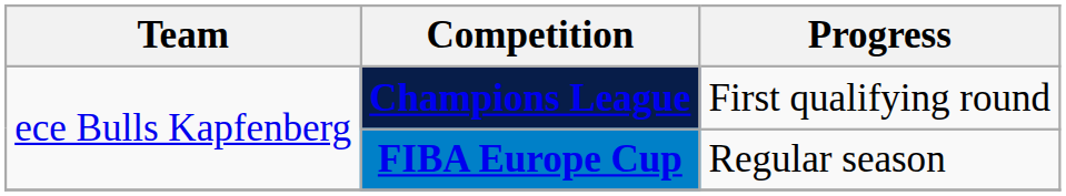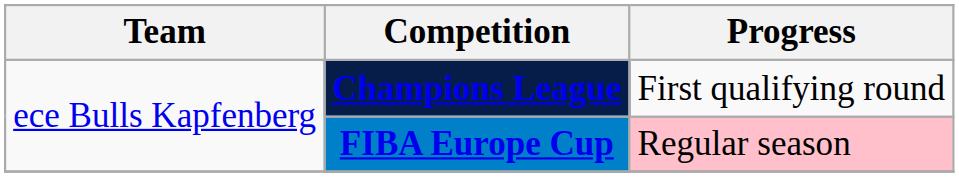FIBA Europe Cup | Progress: no background -> pink background
